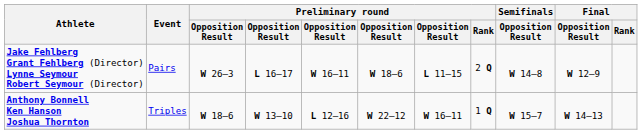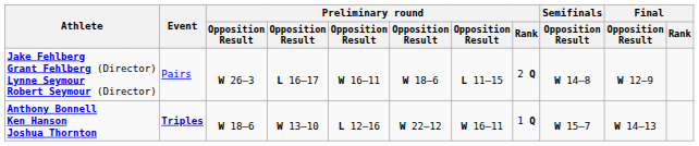Anthony Bonnell Ken Hanson Joshua Thornton | Event: normal -> bold
